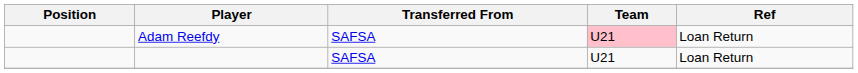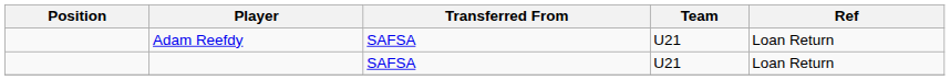Adam Reefdy | Team: pink background -> no background
